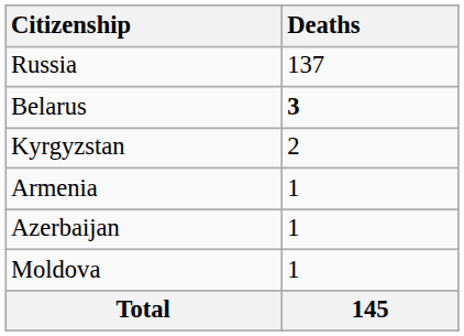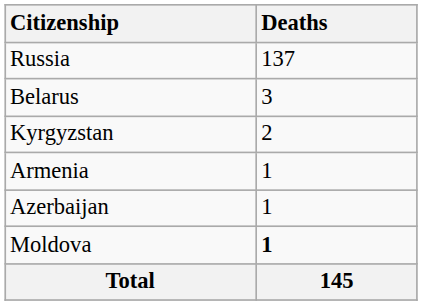Belarus | Deaths: bold -> normal
Moldova | Deaths: normal -> bold
